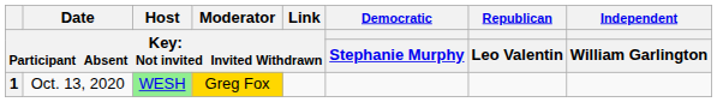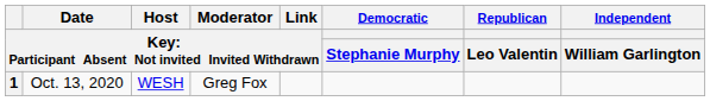1 | column 3: lightgreen background -> no background
1 | column 4: gold background -> no background
